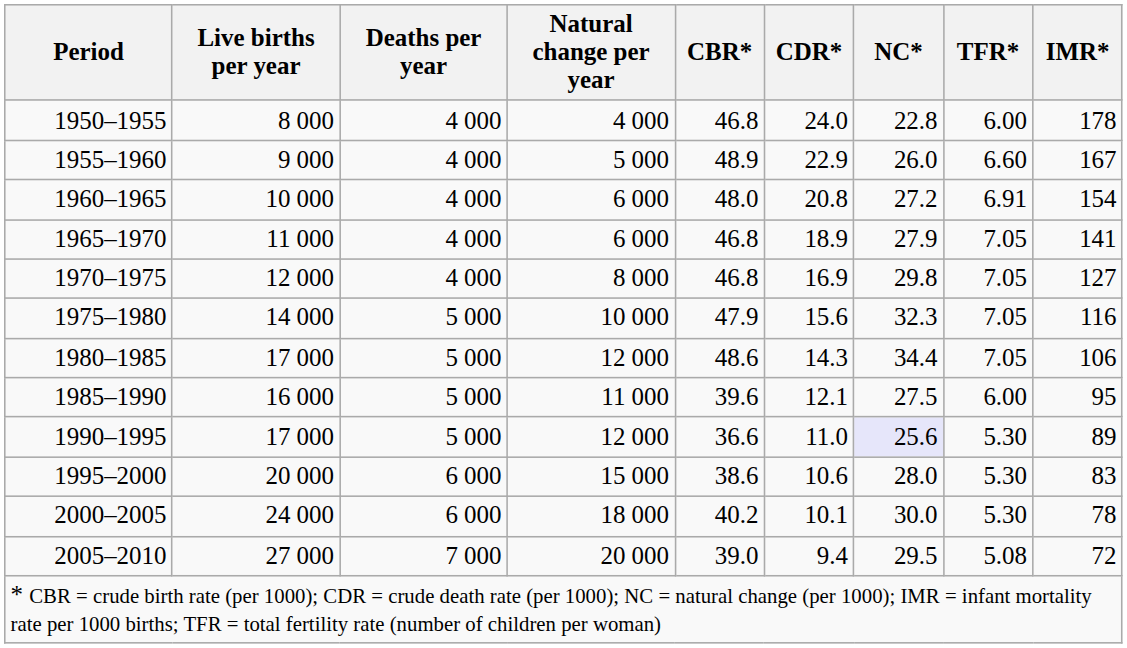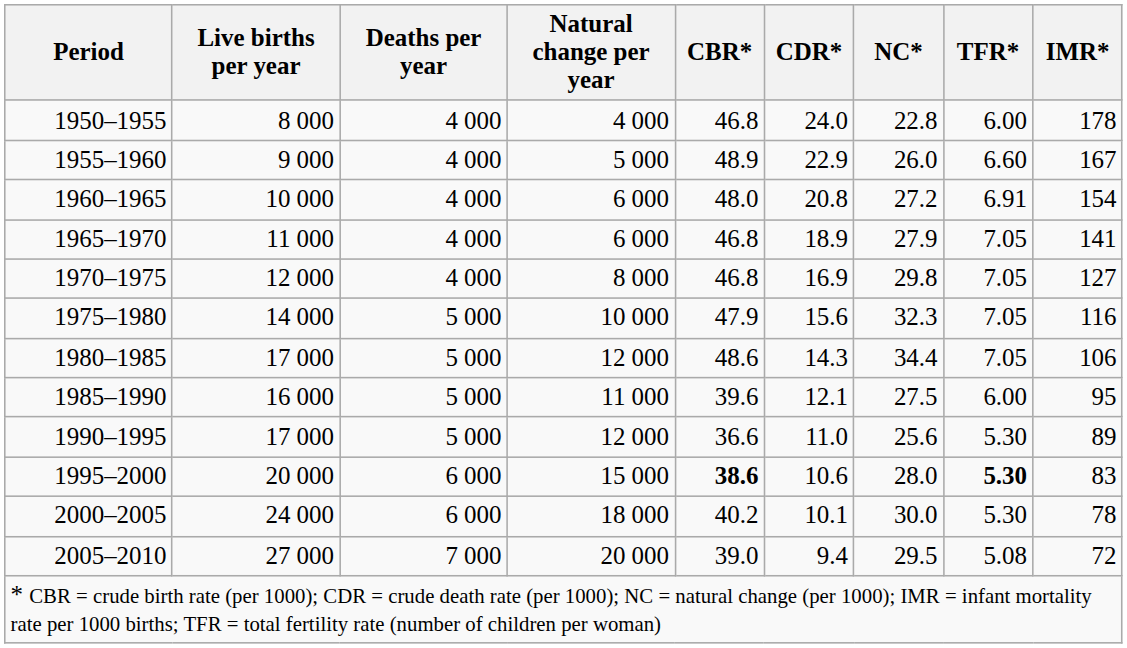1990–1995 | NC*: lavender background -> no background
1995–2000 | CBR*: normal -> bold
1995–2000 | TFR*: normal -> bold
